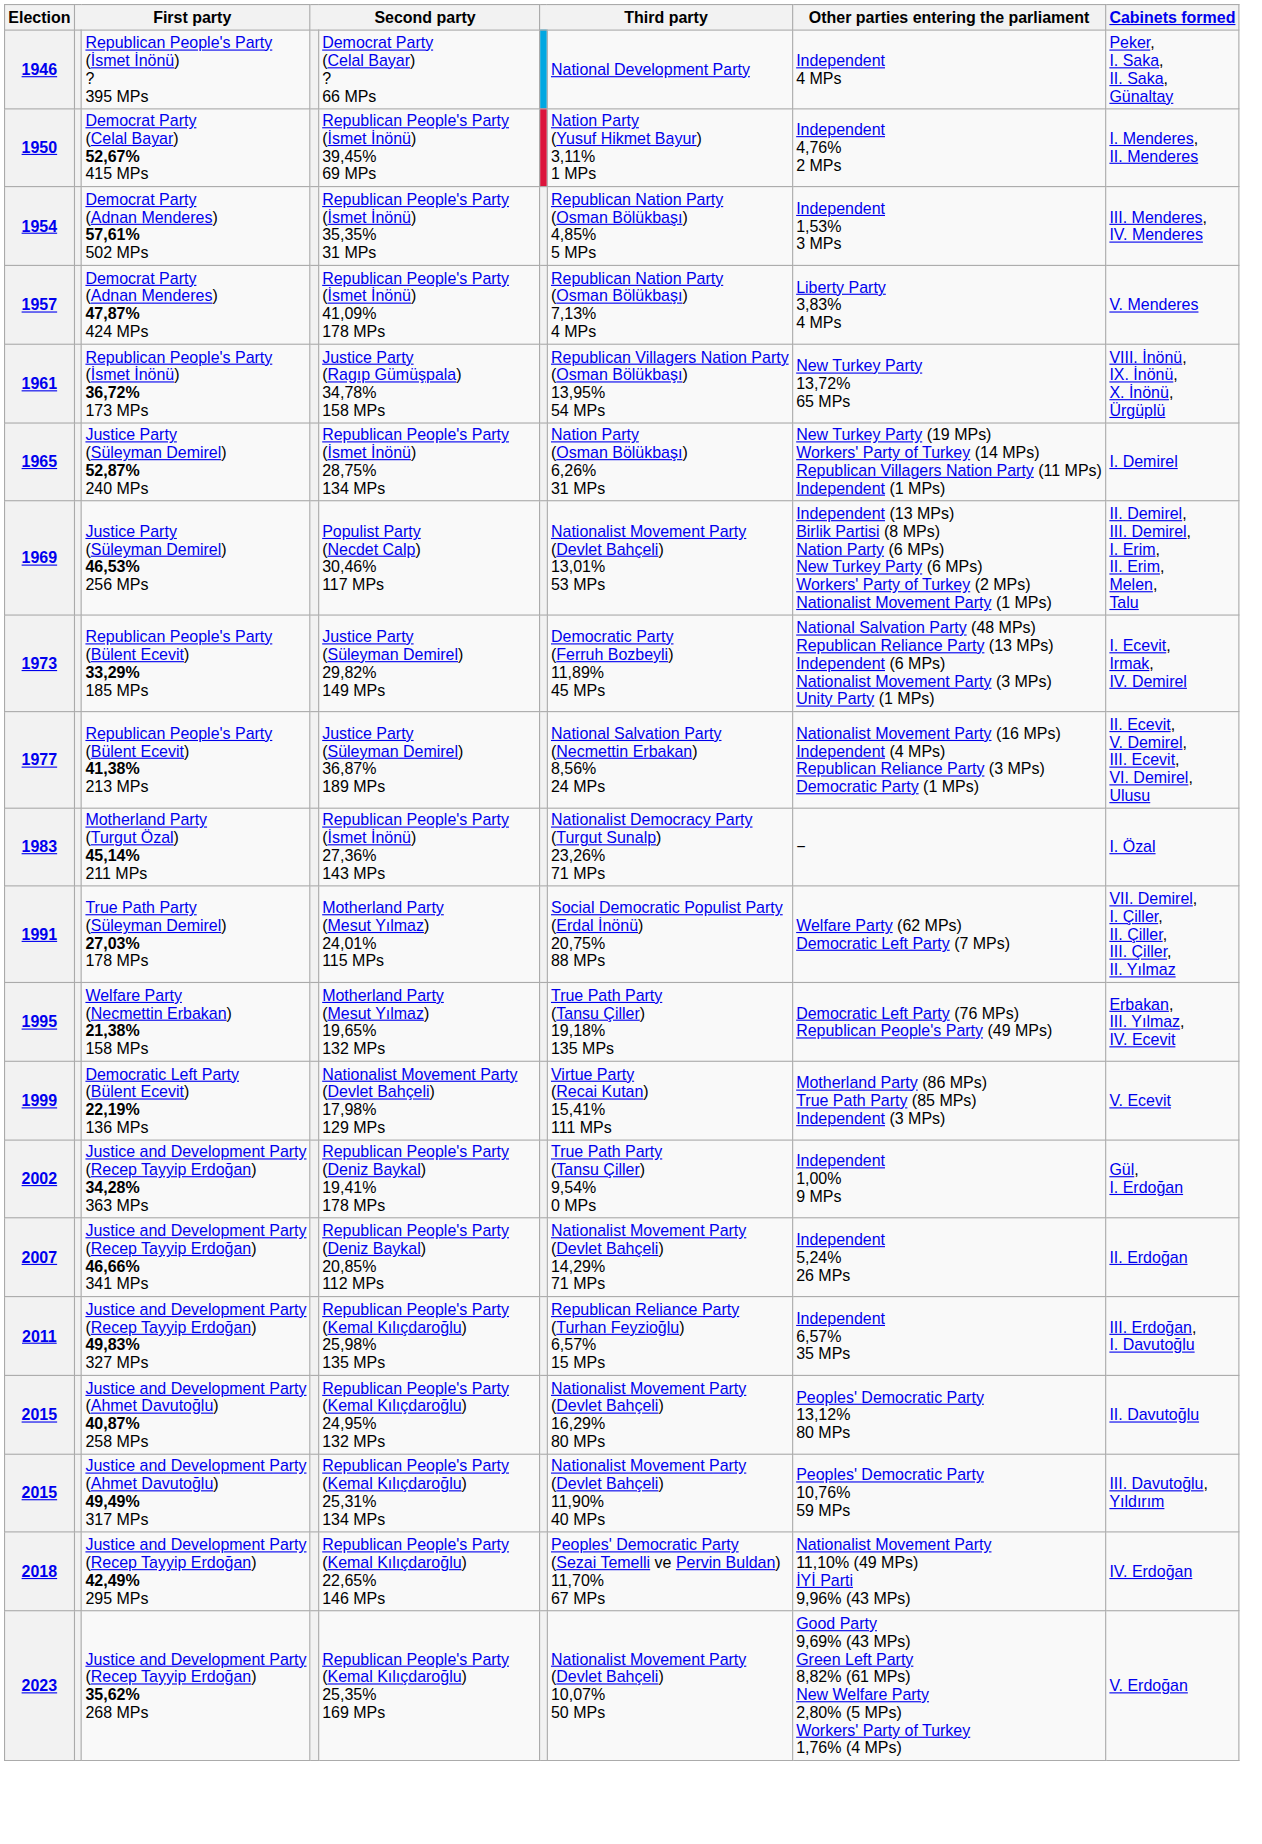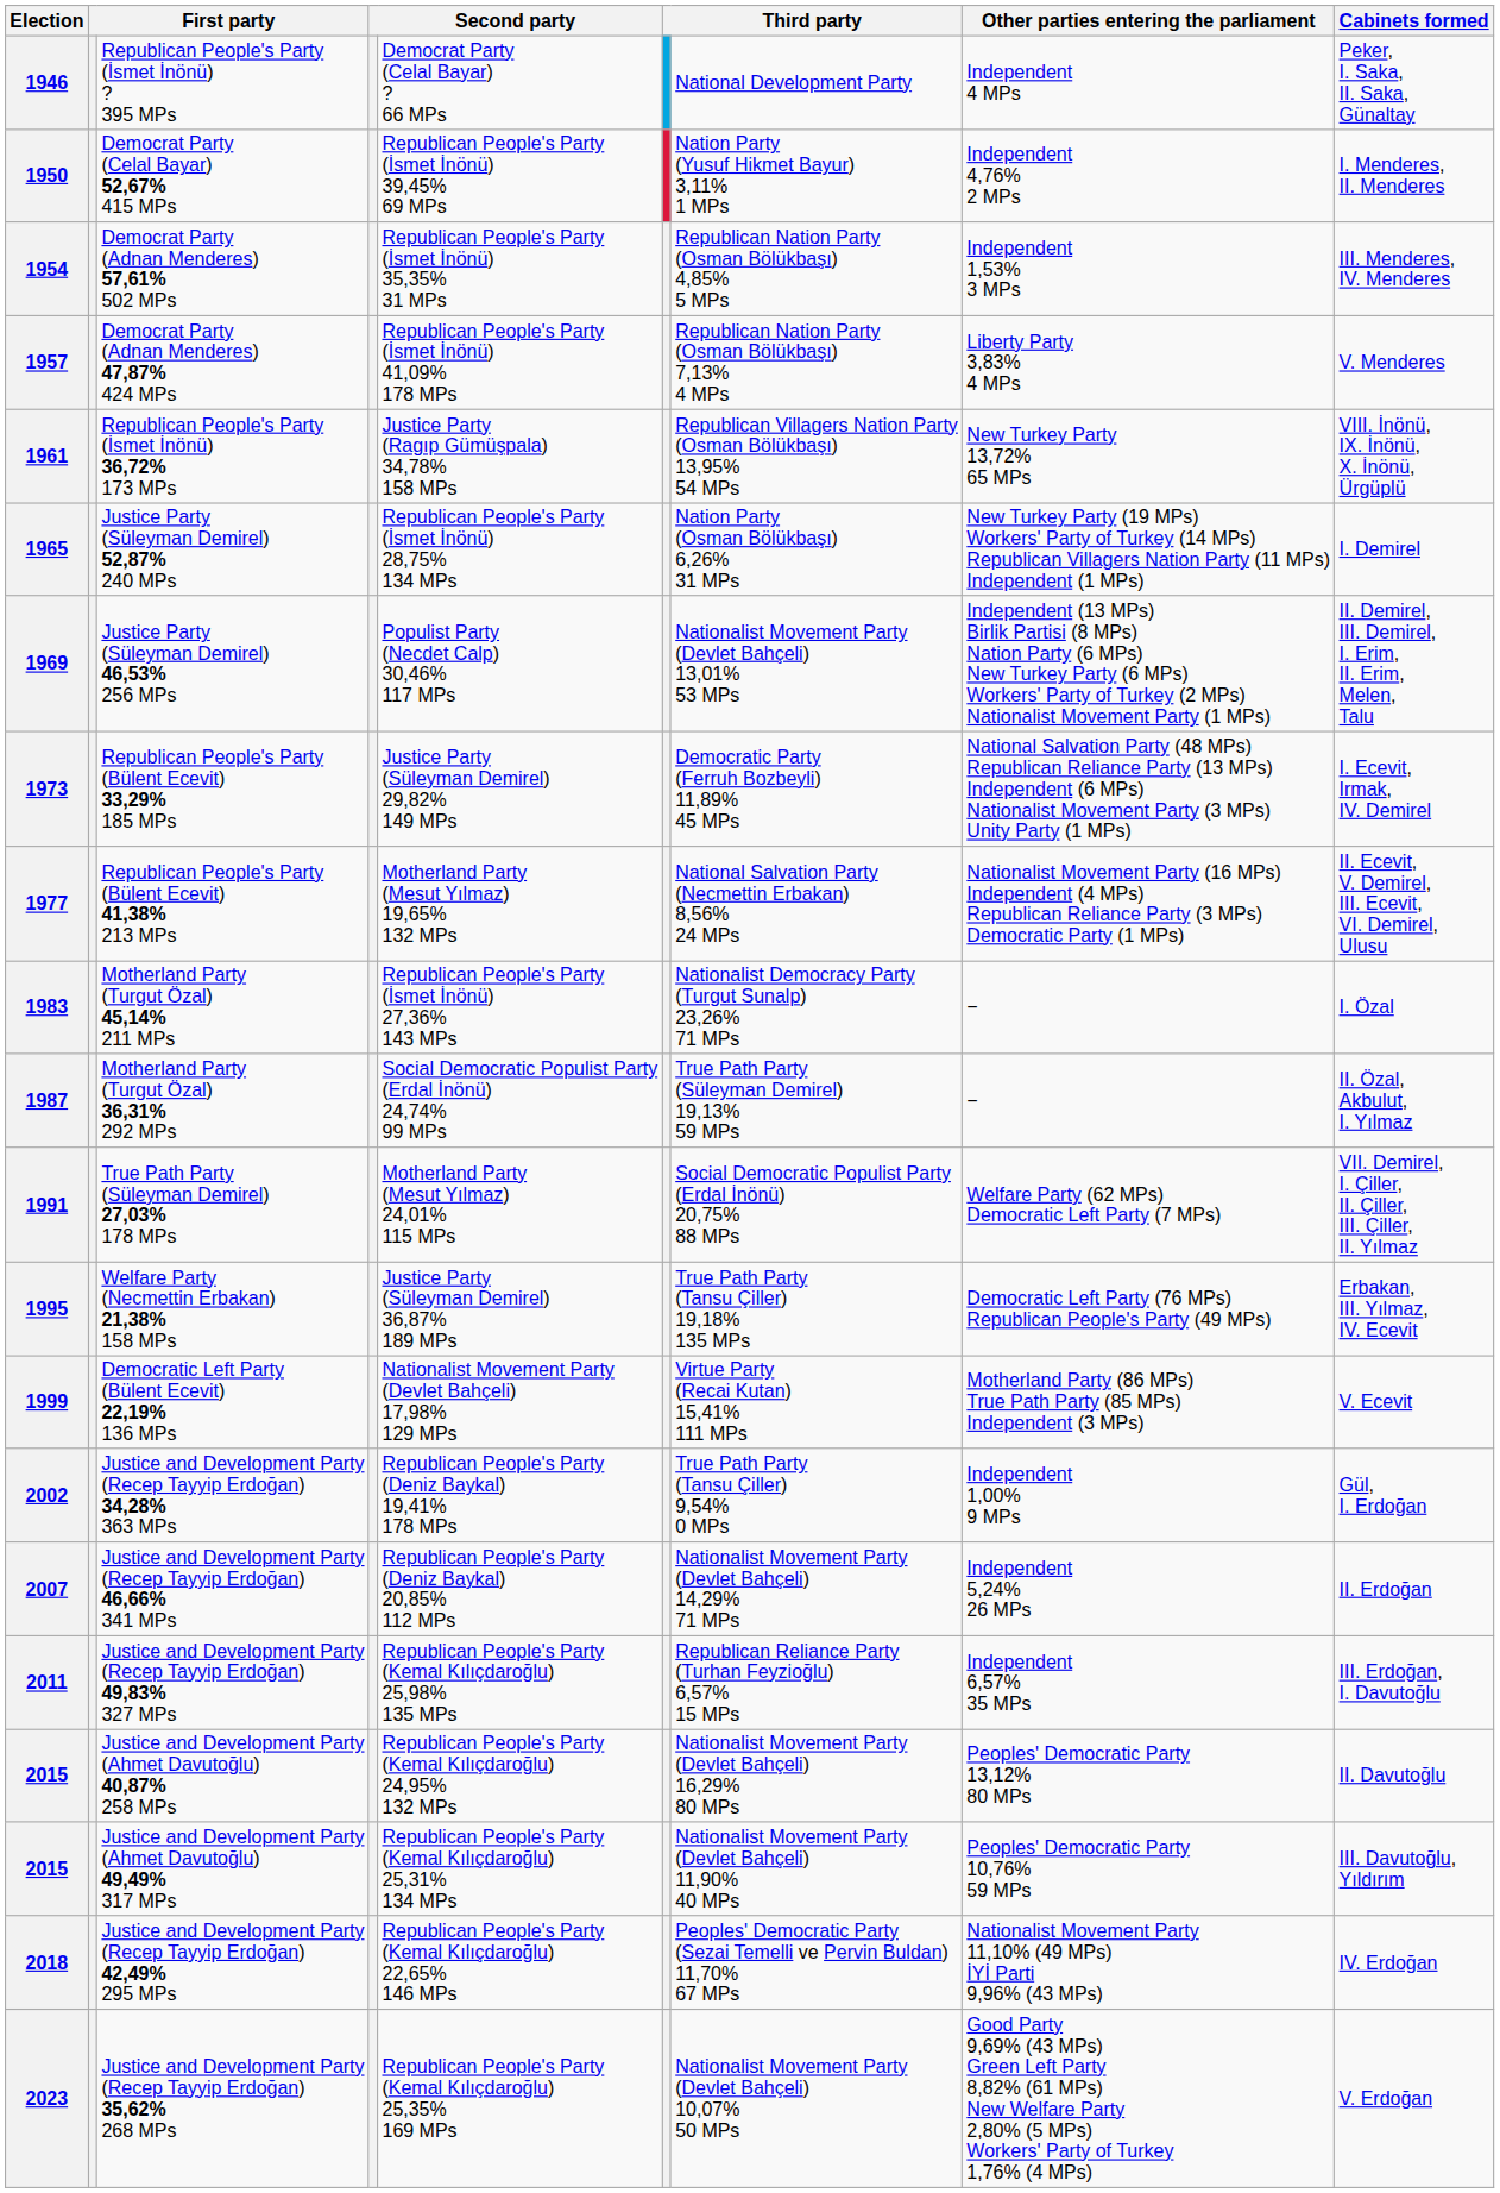1977 | column 5: Justice Party (Süleyman Demirel) 36,87% 189 MPs -> Motherland Party (Mesut Yılmaz) 19,65% 132 MPs
+ row: 1987 | Motherland Party (Turgut Özal) 36,31% 292 MPs | Social Democratic Populist Party (Erdal İnönü) 24,74% 99 MPs | True Path Party (Süleyman Demirel) 19,13% 59 MPs | − | II. Özal, Akbulut, I. Yılmaz
1995 | column 5: Motherland Party (Mesut Yılmaz) 19,65% 132 MPs -> Justice Party (Süleyman Demirel) 36,87% 189 MPs
